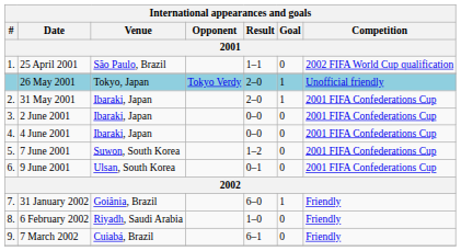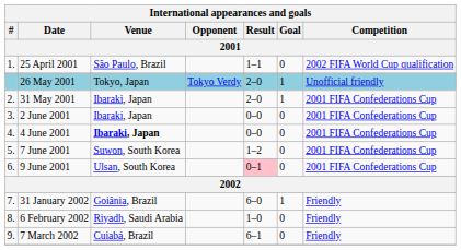4 June 2001 | Venue: normal -> bold
9 June 2001 | Result: no background -> pink background
